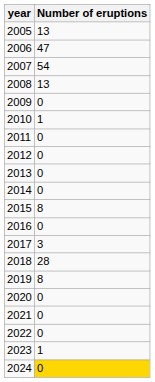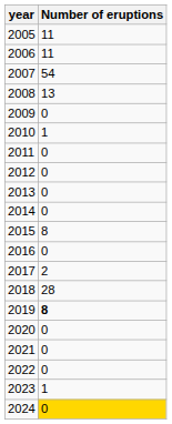2005 | Number of eruptions: 13 -> 11
2006 | Number of eruptions: 47 -> 11
2017 | Number of eruptions: 3 -> 2
2019 | Number of eruptions: normal -> bold
